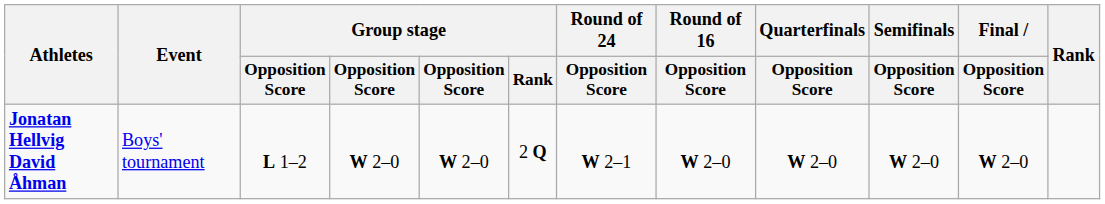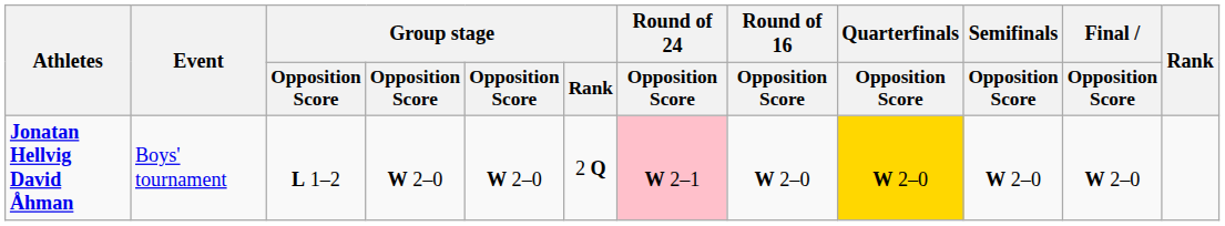Jonatan Hellvig David Åhman | Round of 24 / Opposition Score: no background -> pink background
Jonatan Hellvig David Åhman | Quarterfinals / Opposition Score: no background -> gold background
